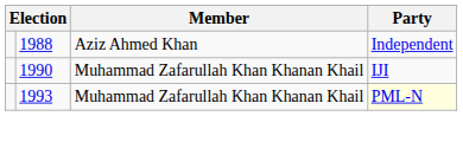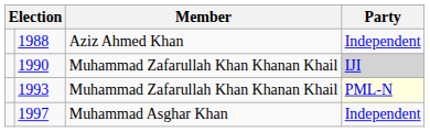1990 | Party: no background -> lightgrey background
+ row: 1997 | Muhammad Asghar Khan | Independent
